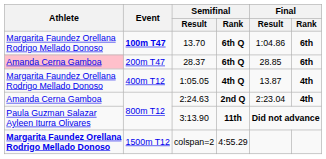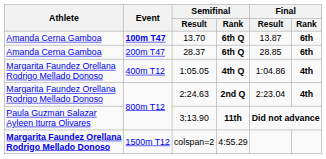13.70 | Athlete: Margarita Faundez Orellana Rodrigo Mellado Donoso -> Amanda Cerna Gamboa
13.70 | Final / Result: 1:04.86 -> 13.87
28.37 | Athlete: pink background -> no background
1:05.05 | Final / Result: 13.87 -> 1:04.86
2:24.63 | Athlete: Amanda Cerna Gamboa -> Margarita Faundez Orellana Rodrigo Mellado Donoso
